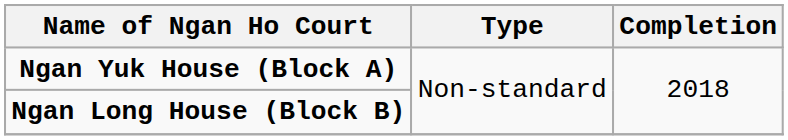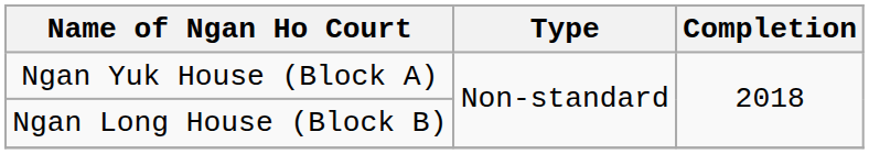Ngan Yuk House (Block A) | Name of Ngan Ho Court: bold -> normal
Ngan Long House (Block B) | Name of Ngan Ho Court: bold -> normal
